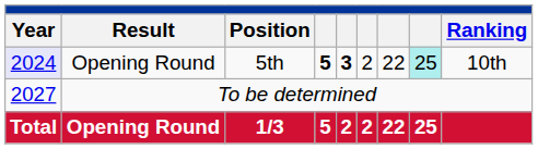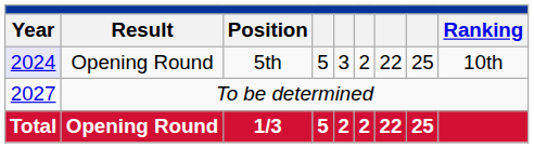Opening Round / 5th | column 4: bold -> normal
Opening Round / 5th | column 5: bold -> normal
Opening Round / 5th | column 8: paleturquoise background -> no background
